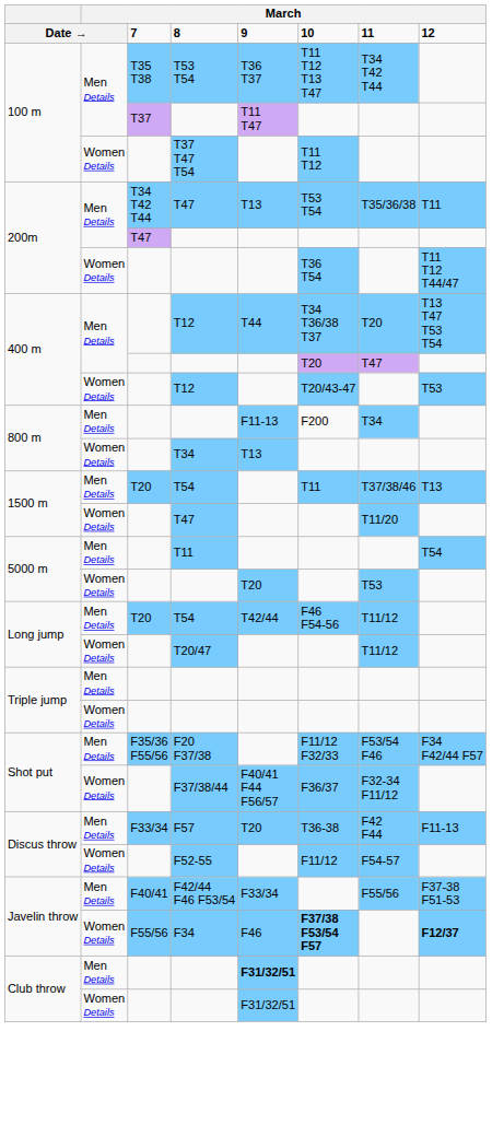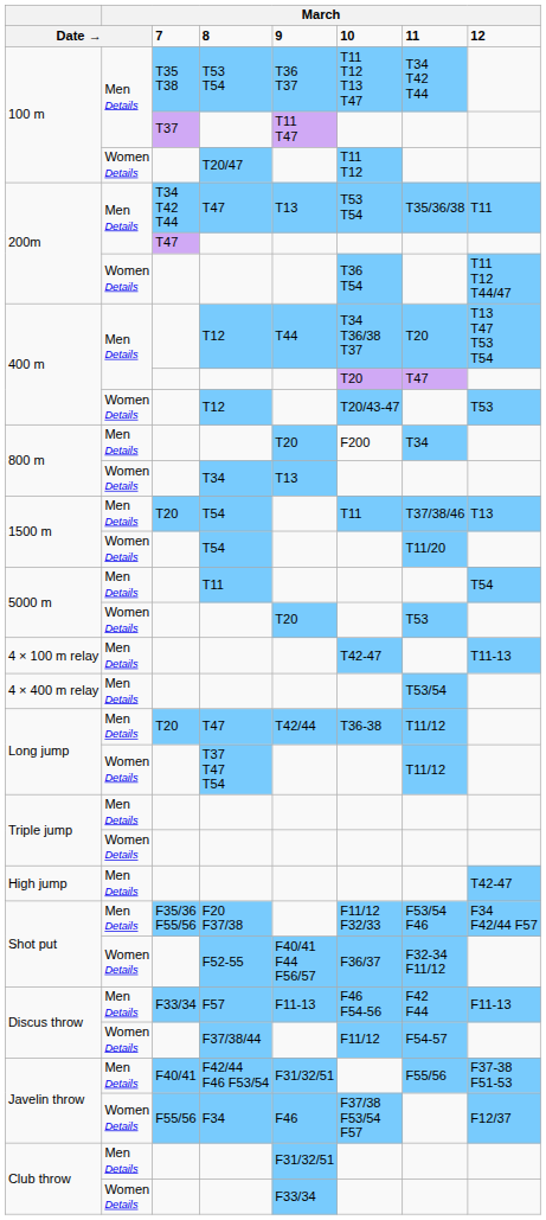100 m / Women Details | column 4: T37 T47 T54 -> T20/47
800 m / Men Details | column 5: F11-13 -> T20
1500 m / Women Details | column 4: T47 -> T54
+ row: 4 × 100 m relay | Men Details | T42-47 | T11-13
+ row: 4 × 400 m relay | Men Details | T53/54
Long jump / Men Details | column 4: T54 -> T47
Long jump / Men Details | column 6: F46 F54-56 -> T36-38
Long jump / Women Details | column 4: T20/47 -> T37 T47 T54
+ row: High jump | Men Details | T42-47
Shot put / Women Details | column 4: F37/38/44 -> F52-55
Discus throw / Men Details | column 5: T20 -> F11-13
Discus throw / Men Details | column 6: T36-38 -> F46 F54-56
Discus throw / Women Details | column 4: F52-55 -> F37/38/44
Javelin throw / Men Details | column 5: F33/34 -> F31/32/51
Javelin throw / Women Details | column 6: bold -> normal
Javelin throw / Women Details | column 8: bold -> normal
Club throw / Men Details | column 5: bold -> normal
Club throw / Women Details | column 5: F31/32/51 -> F33/34
